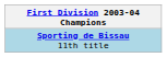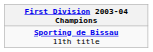row 2 | column 1: lightblue background -> no background
